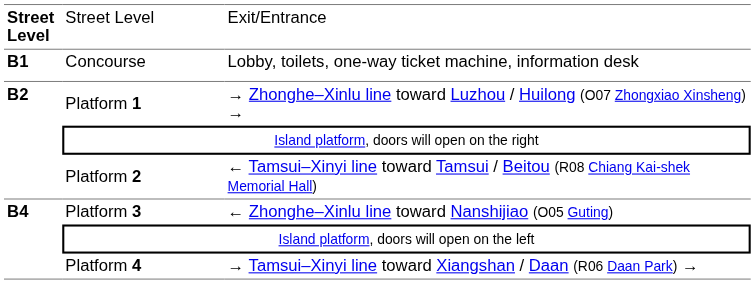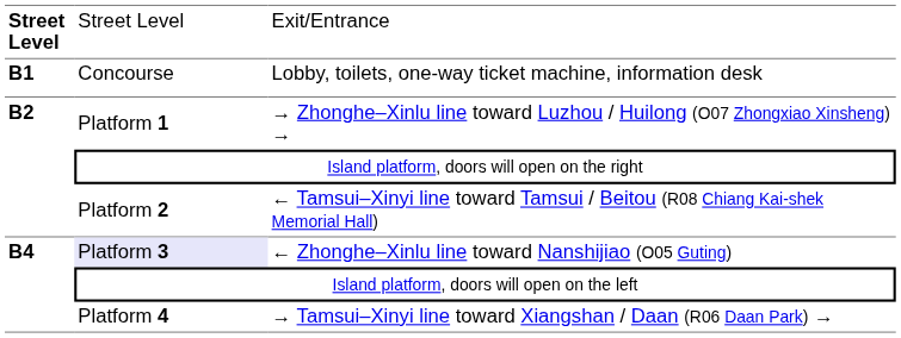← Zhonghe–Xinlu line toward Nanshijiao (O05 Guting) | column 2: no background -> lavender background
